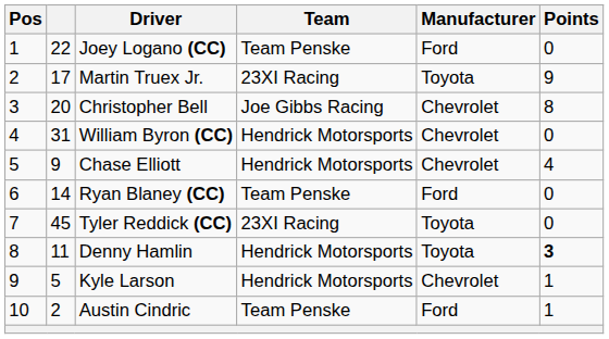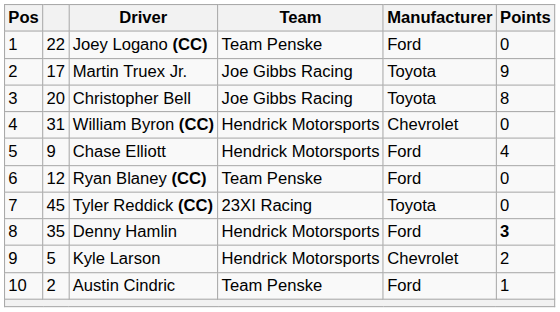Martin Truex Jr. | Team: 23XI Racing -> Joe Gibbs Racing
Christopher Bell | Manufacturer: Chevrolet -> Toyota
Chase Elliott | Manufacturer: Chevrolet -> Ford
Ryan Blaney (CC) | column 2: 14 -> 12
Denny Hamlin | column 2: 11 -> 35
Denny Hamlin | Manufacturer: Toyota -> Ford
Kyle Larson | Points: 1 -> 2
